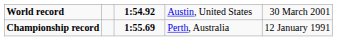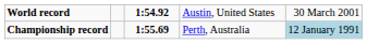Championship record | column 5: no background -> lightblue background
